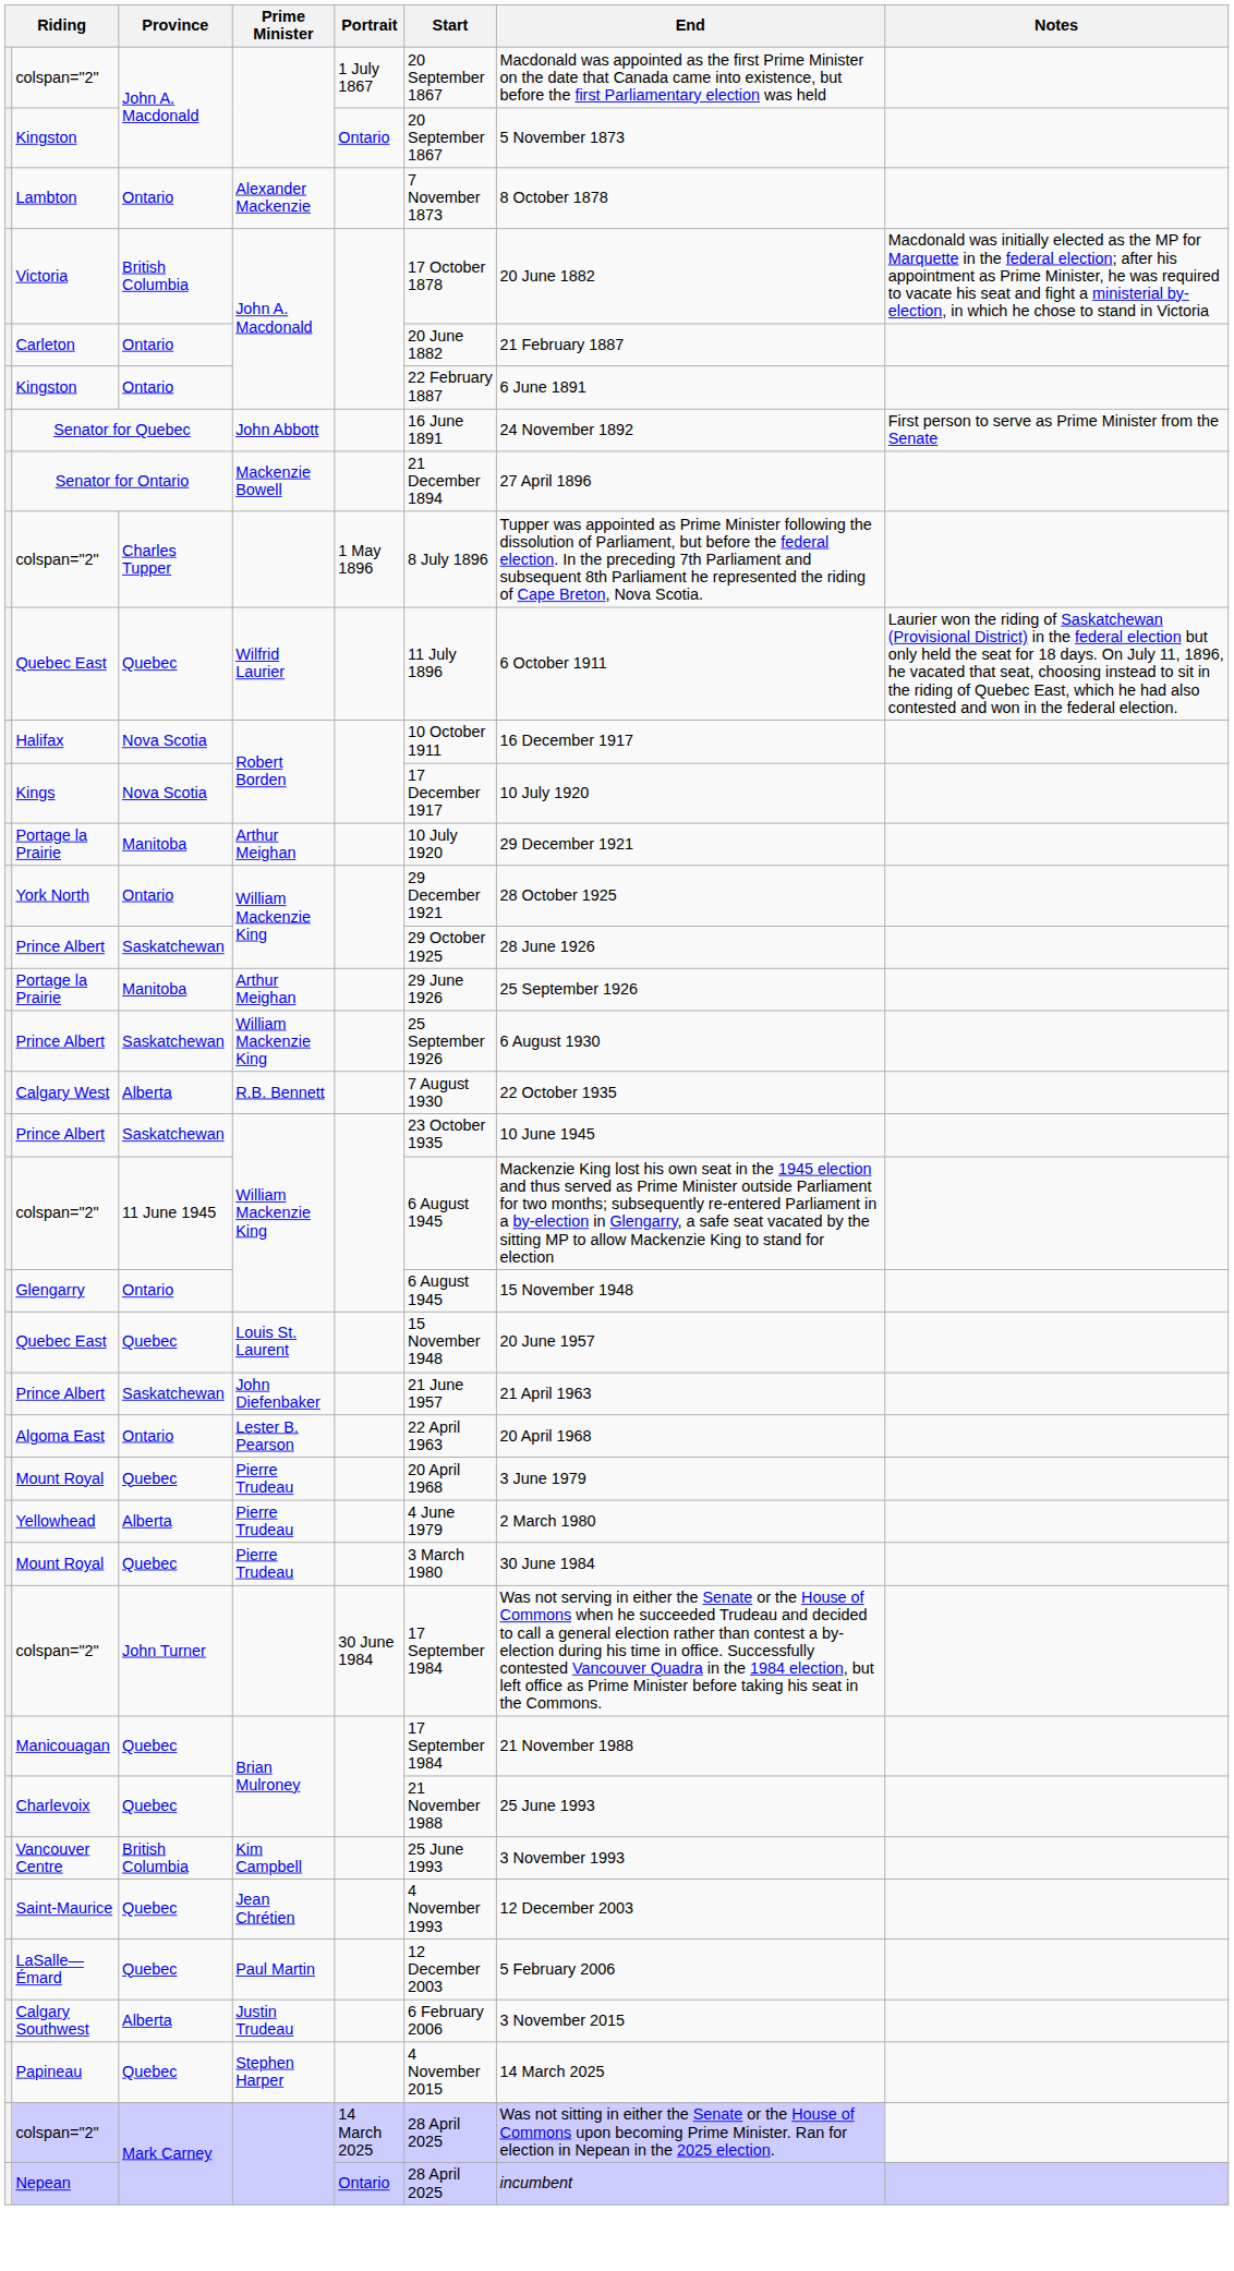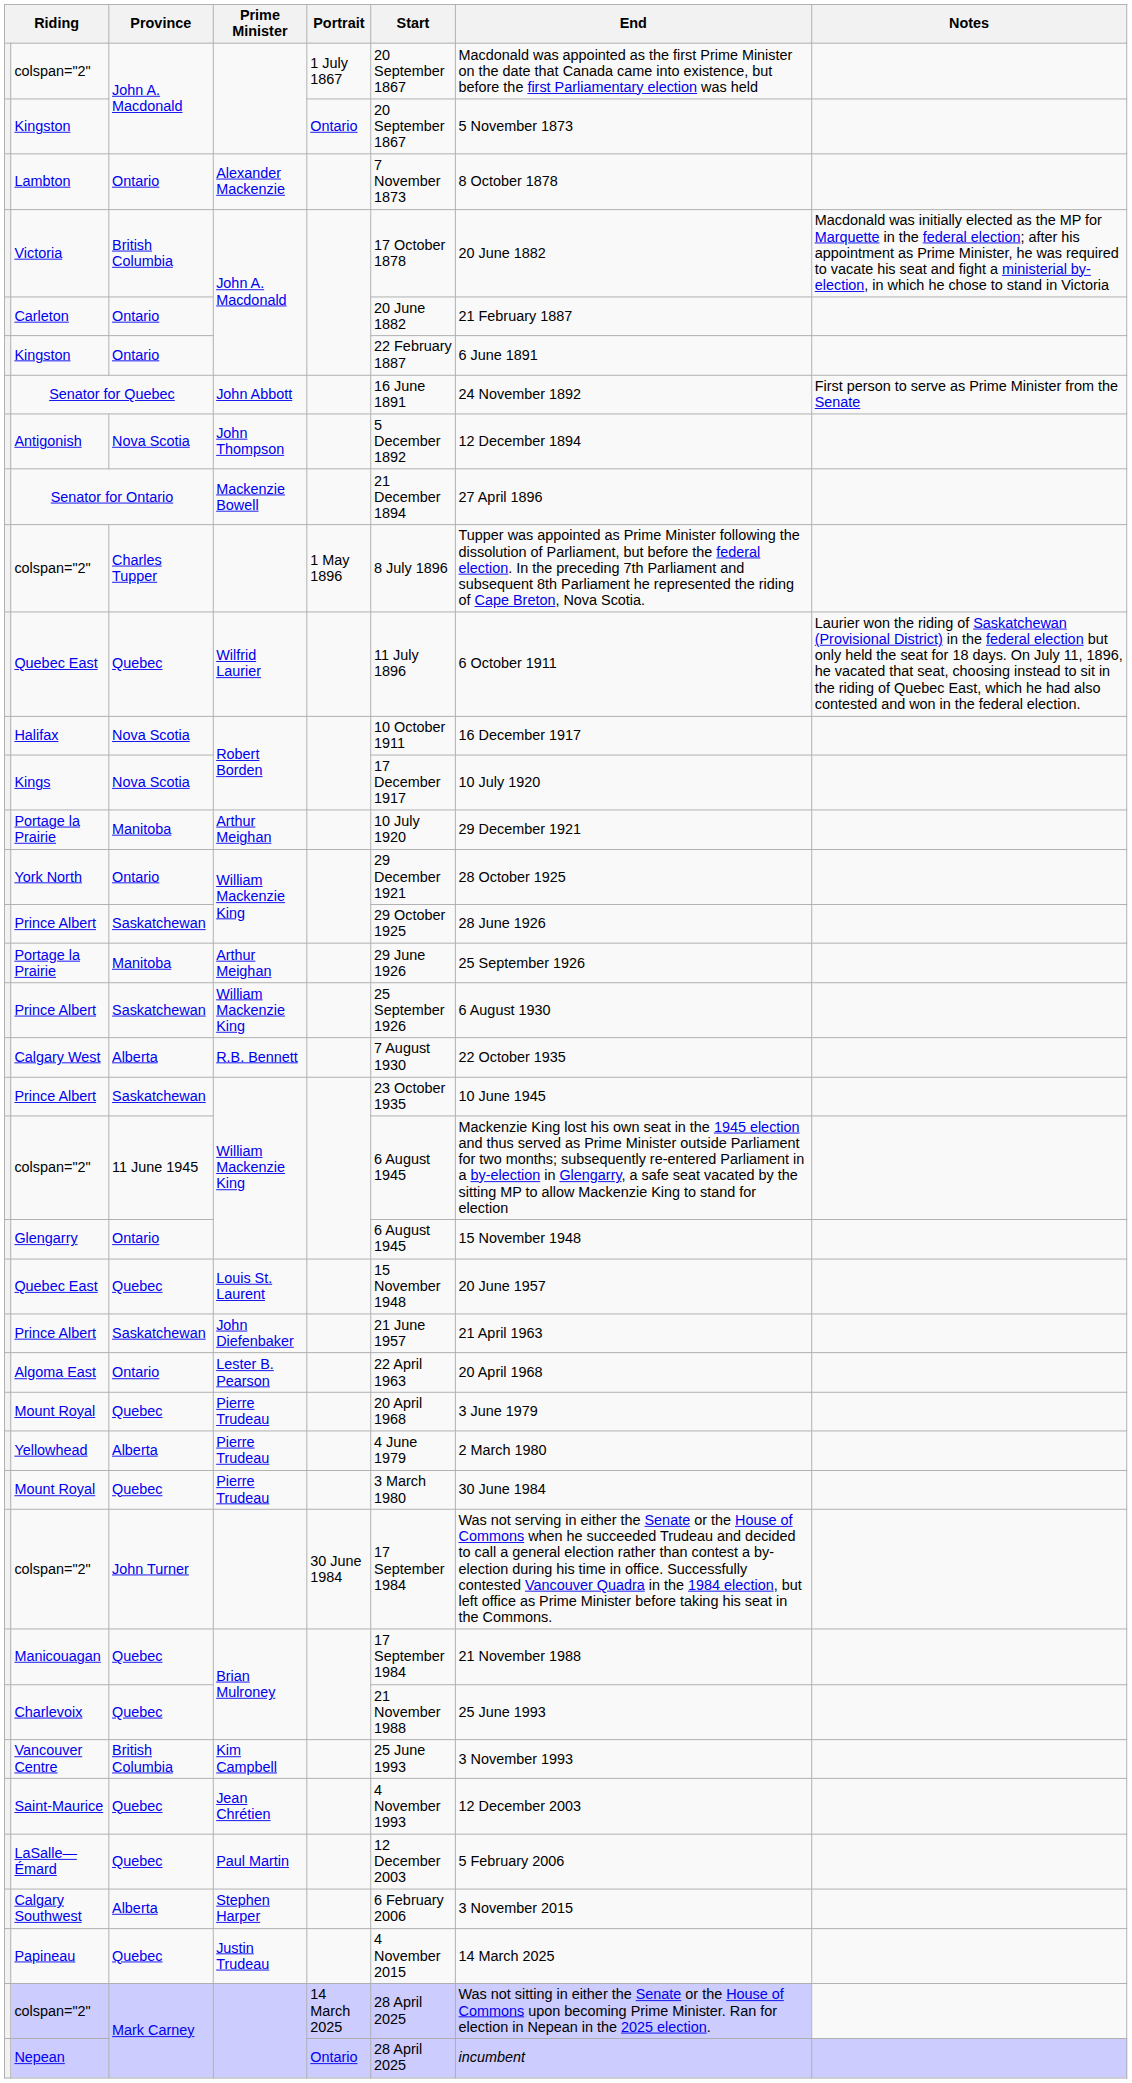+ row: Antigonish | Nova Scotia | John Thompson | 5 December 1892 | 12 December 1894
Calgary Southwest | Prime Minister: Justin Trudeau -> Stephen Harper
Papineau | Prime Minister: Stephen Harper -> Justin Trudeau
